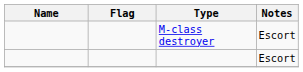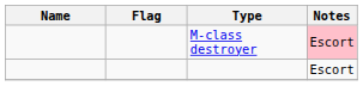M-class destroyer | Notes: no background -> pink background
